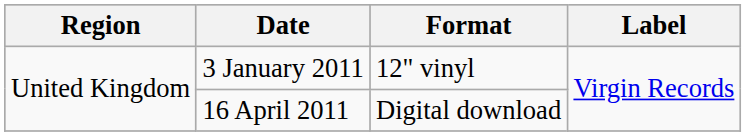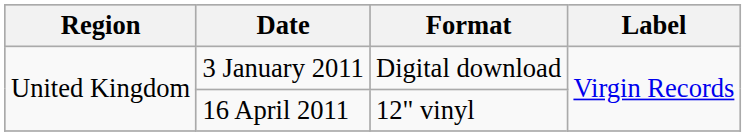3 January 2011 | Format: 12" vinyl -> Digital download
16 April 2011 | Format: Digital download -> 12" vinyl
